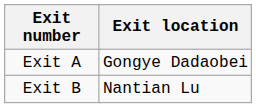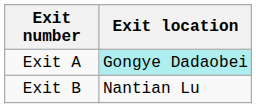Exit A | Exit location: no background -> paleturquoise background
